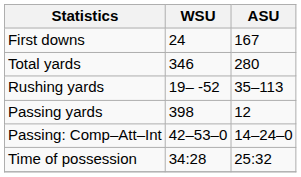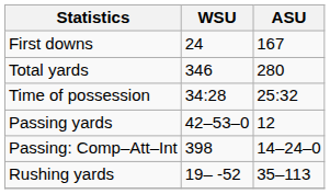rows swapped: Rushing yards <-> Time of possession
Passing yards | WSU: 398 -> 42–53–0
Passing: Comp–Att–Int | WSU: 42–53–0 -> 398
